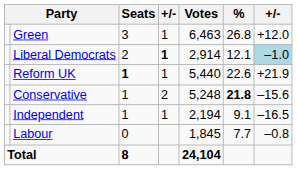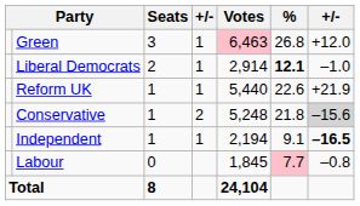Green | Votes: no background -> pink background
Liberal Democrats | column 4: bold -> normal
Liberal Democrats | %: normal -> bold
Liberal Democrats | column 7: lightblue background -> no background
Reform UK | Seats: bold -> normal
Conservative | %: bold -> normal
Conservative | column 7: no background -> lightgrey background
Independent | column 7: normal -> bold
Labour | %: no background -> pink background
